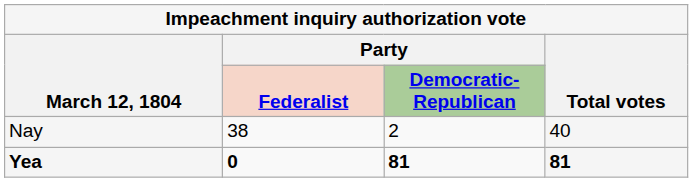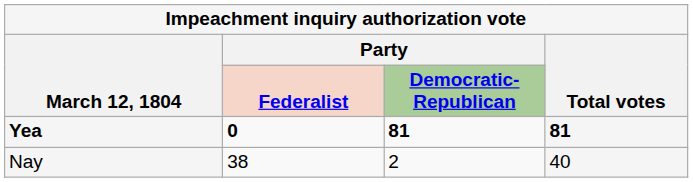rows swapped: Yea <-> Nay
